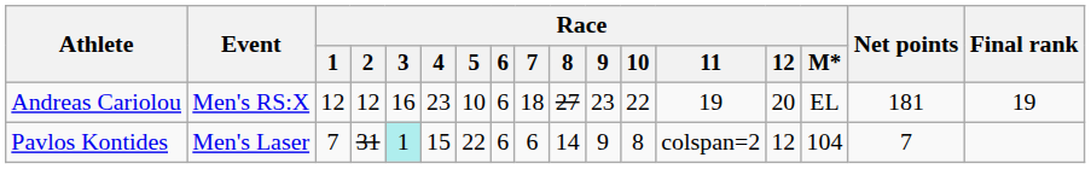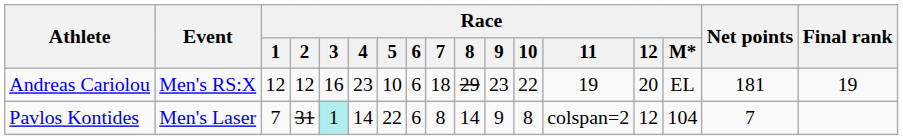Andreas Cariolou | Race / 8: 27 -> 29
Pavlos Kontides | Race / 4: 15 -> 14
Pavlos Kontides | Race / 7: 6 -> 8
